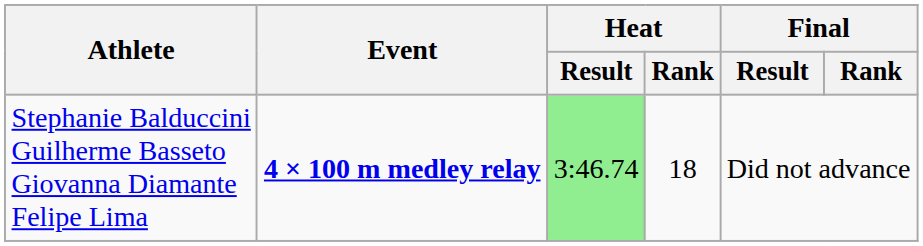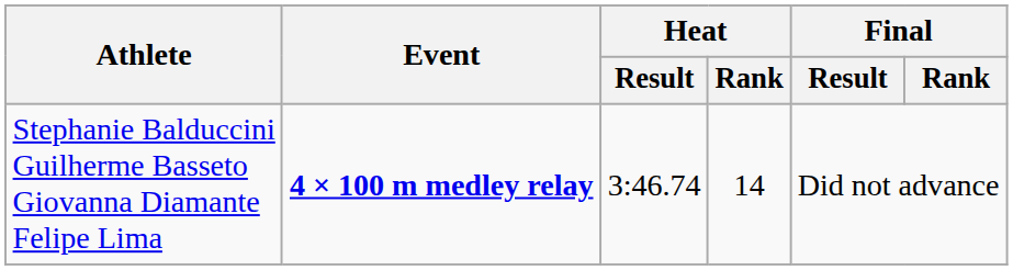row 3 | Heat / Result: lightgreen background -> no background
row 3 | Heat / Rank: 18 -> 14
